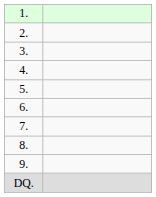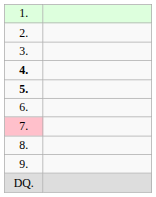4. | column 1: normal -> bold
5. | column 1: normal -> bold
7. | column 1: no background -> pink background
